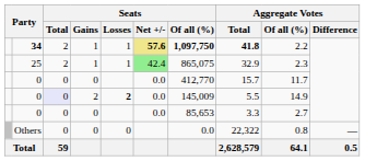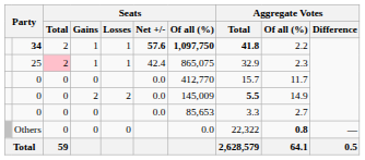34 | Seats / Net +/-: khaki background -> no background
25 | Seats / Total: no background -> pink background
25 | Seats / Net +/-: lightgreen background -> no background
0 / 2 | Seats / Total: lavender background -> no background
0 / 2 | Seats / Losses: bold -> normal
0 / 2 | Aggregate Votes / Total: normal -> bold
Others | Aggregate Votes / Of all (%): normal -> bold
